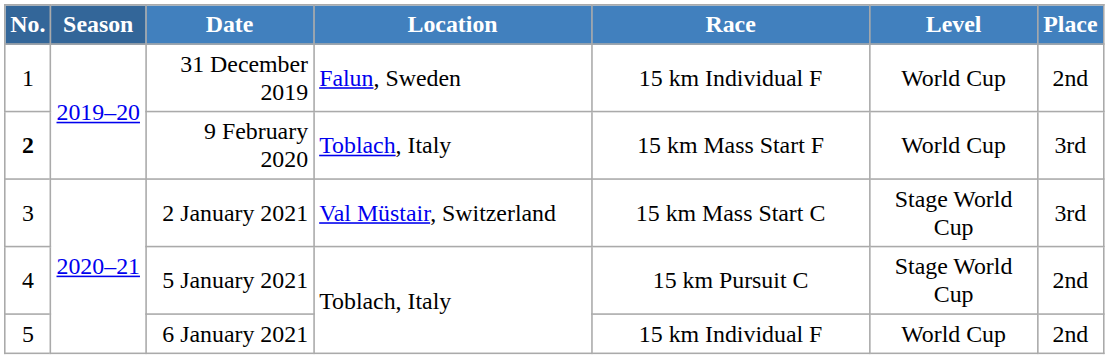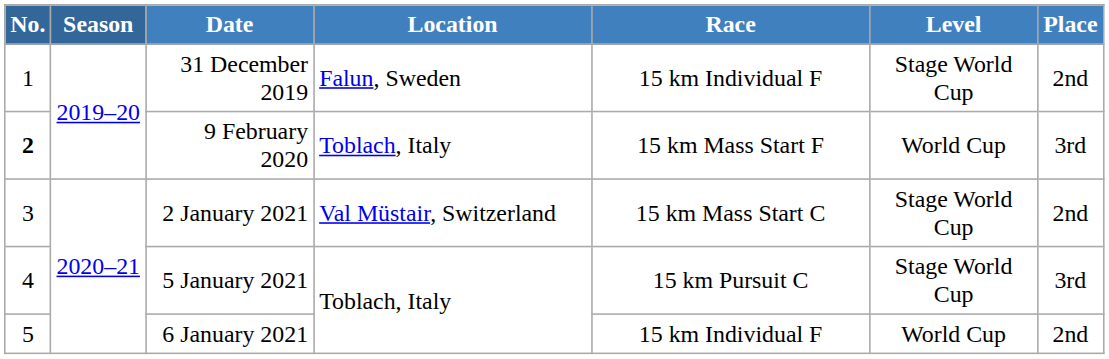31 December 2019 | Level: World Cup -> Stage World Cup
2 January 2021 | Place: 3rd -> 2nd
5 January 2021 | Place: 2nd -> 3rd
